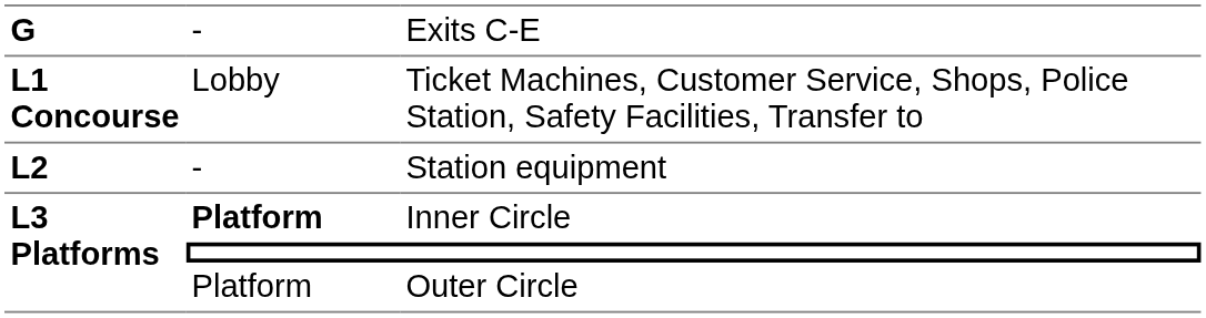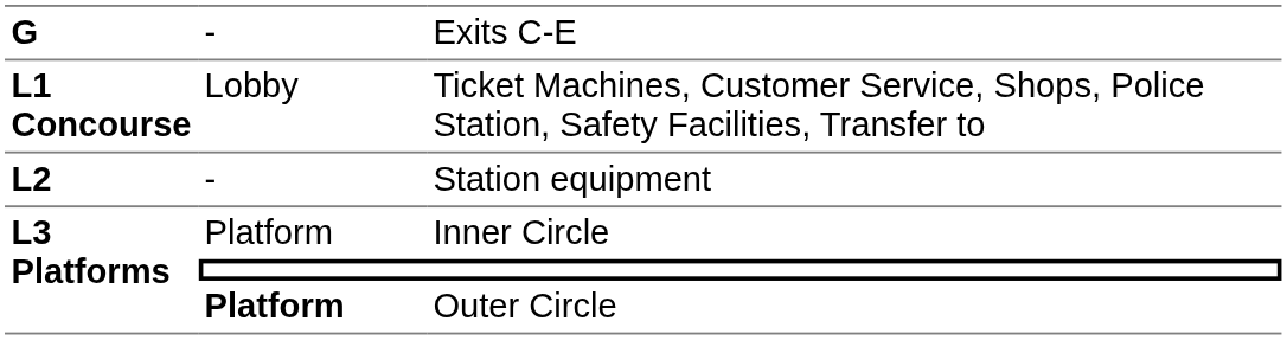Inner Circle | column 2: bold -> normal
Outer Circle | column 2: normal -> bold
